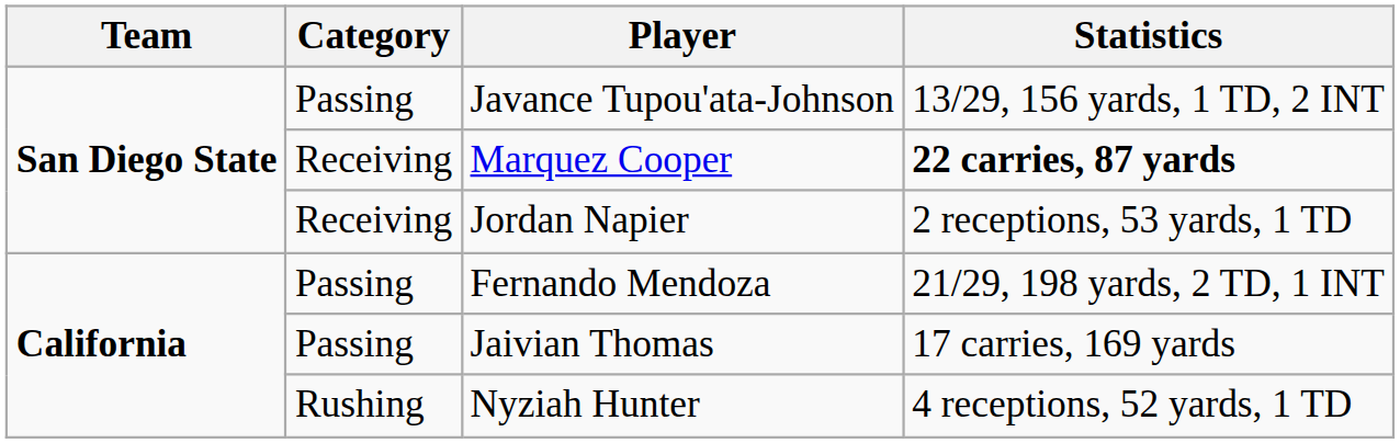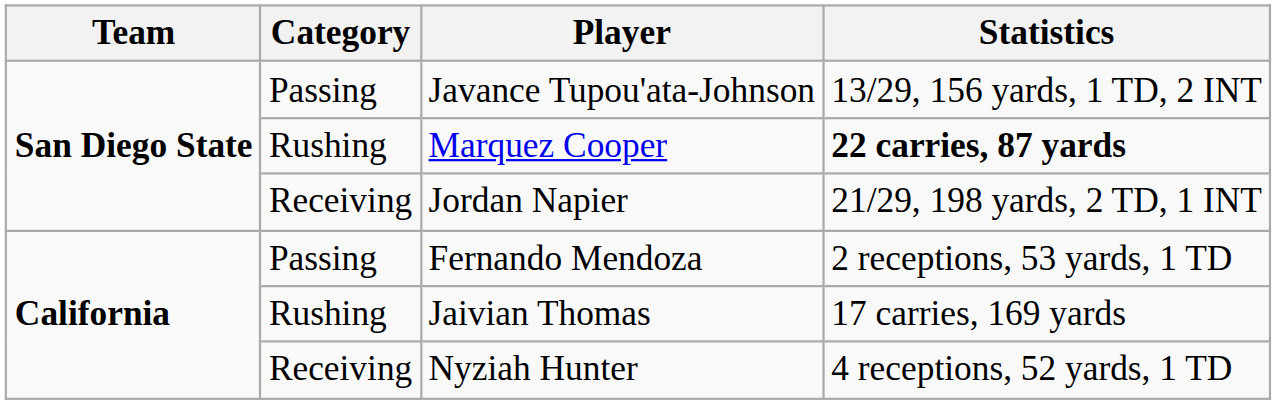Marquez Cooper | Category: Receiving -> Rushing
Jordan Napier | Statistics: 2 receptions, 53 yards, 1 TD -> 21/29, 198 yards, 2 TD, 1 INT
Fernando Mendoza | Statistics: 21/29, 198 yards, 2 TD, 1 INT -> 2 receptions, 53 yards, 1 TD
Jaivian Thomas | Category: Passing -> Rushing
Nyziah Hunter | Category: Rushing -> Receiving
